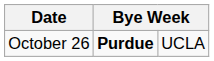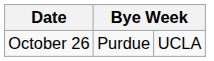October 26 | column 2: bold -> normal
